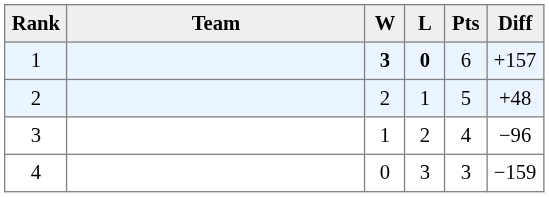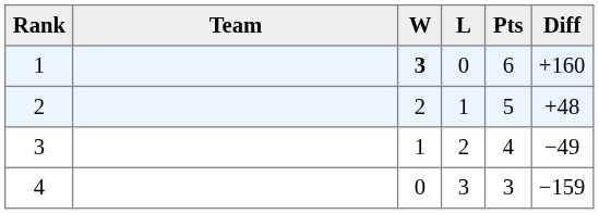row 2 | L: bold -> normal
row 2 | Diff: +157 -> +160
row 4 | Diff: −96 -> −49
